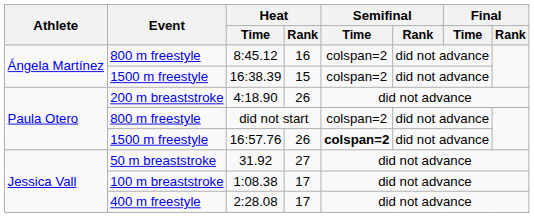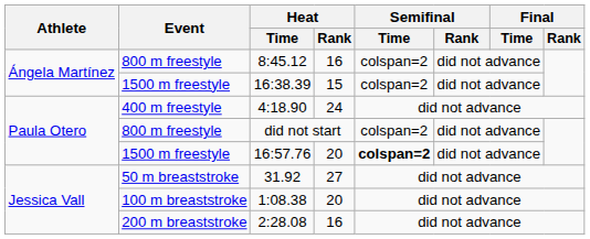4:18.90 | Event: 200 m breaststroke -> 400 m freestyle
4:18.90 | Heat / Rank: 26 -> 24
16:57.76 | Heat / Rank: 26 -> 20
1:08.38 | Heat / Rank: 17 -> 20
2:28.08 | Event: 400 m freestyle -> 200 m breaststroke
2:28.08 | Heat / Rank: 17 -> 16
